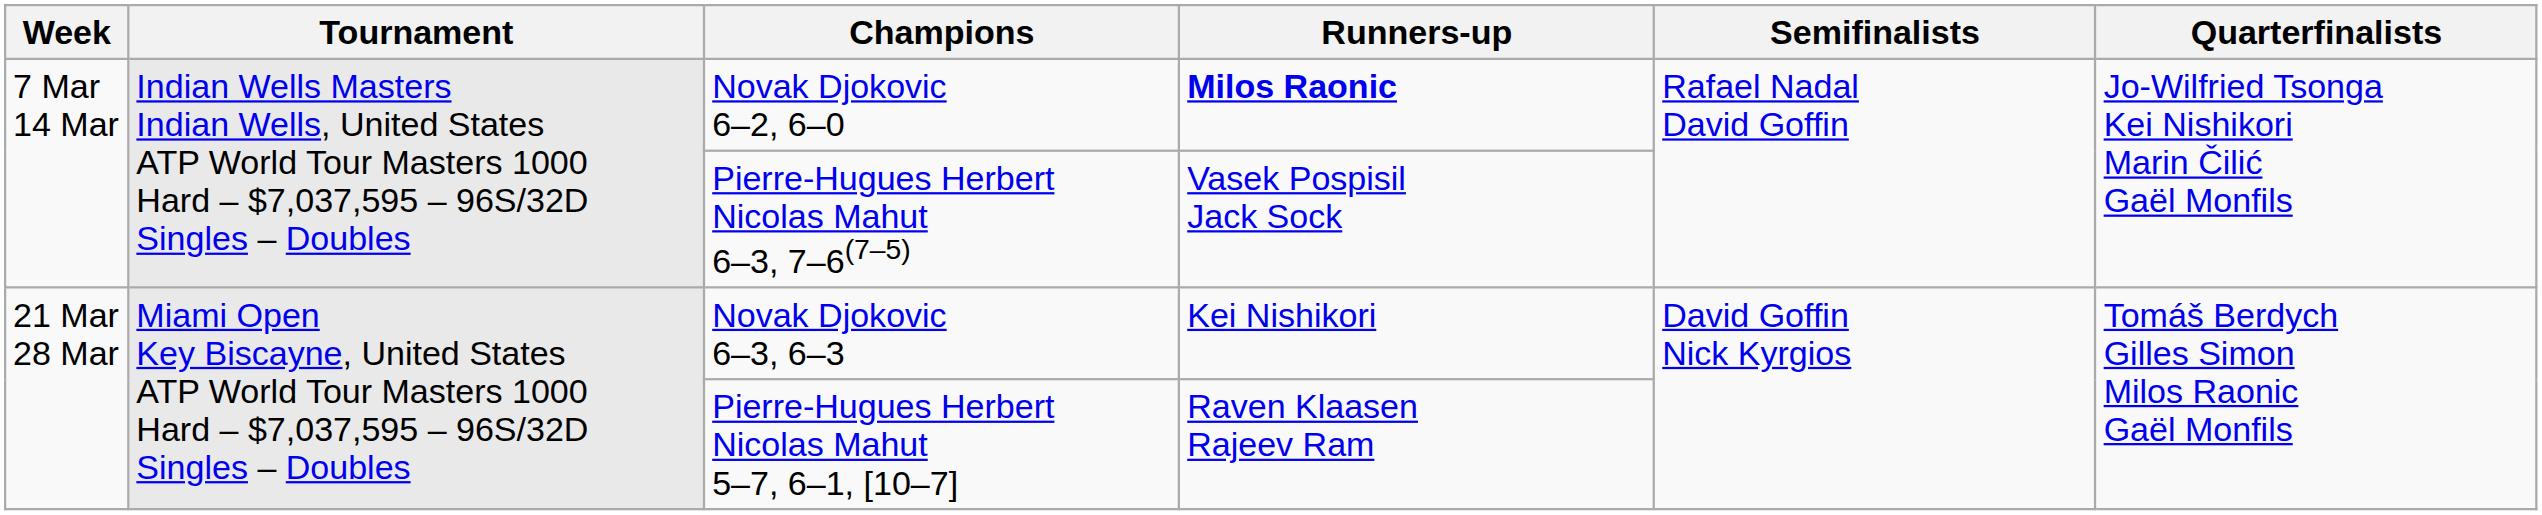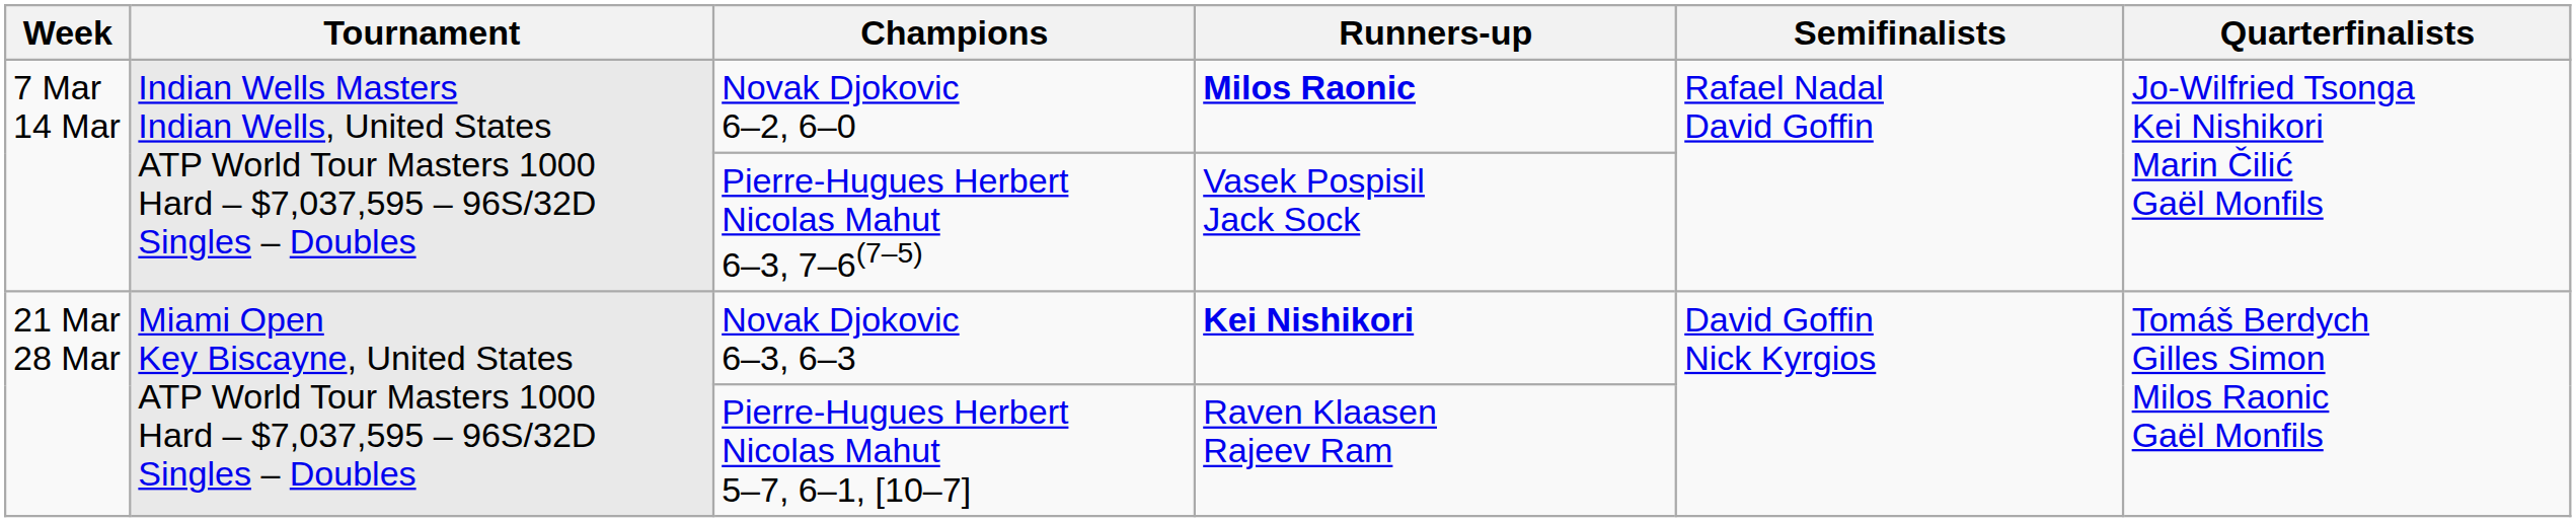Novak Djokovic 6–3, 6–3 | Runners-up: normal -> bold
